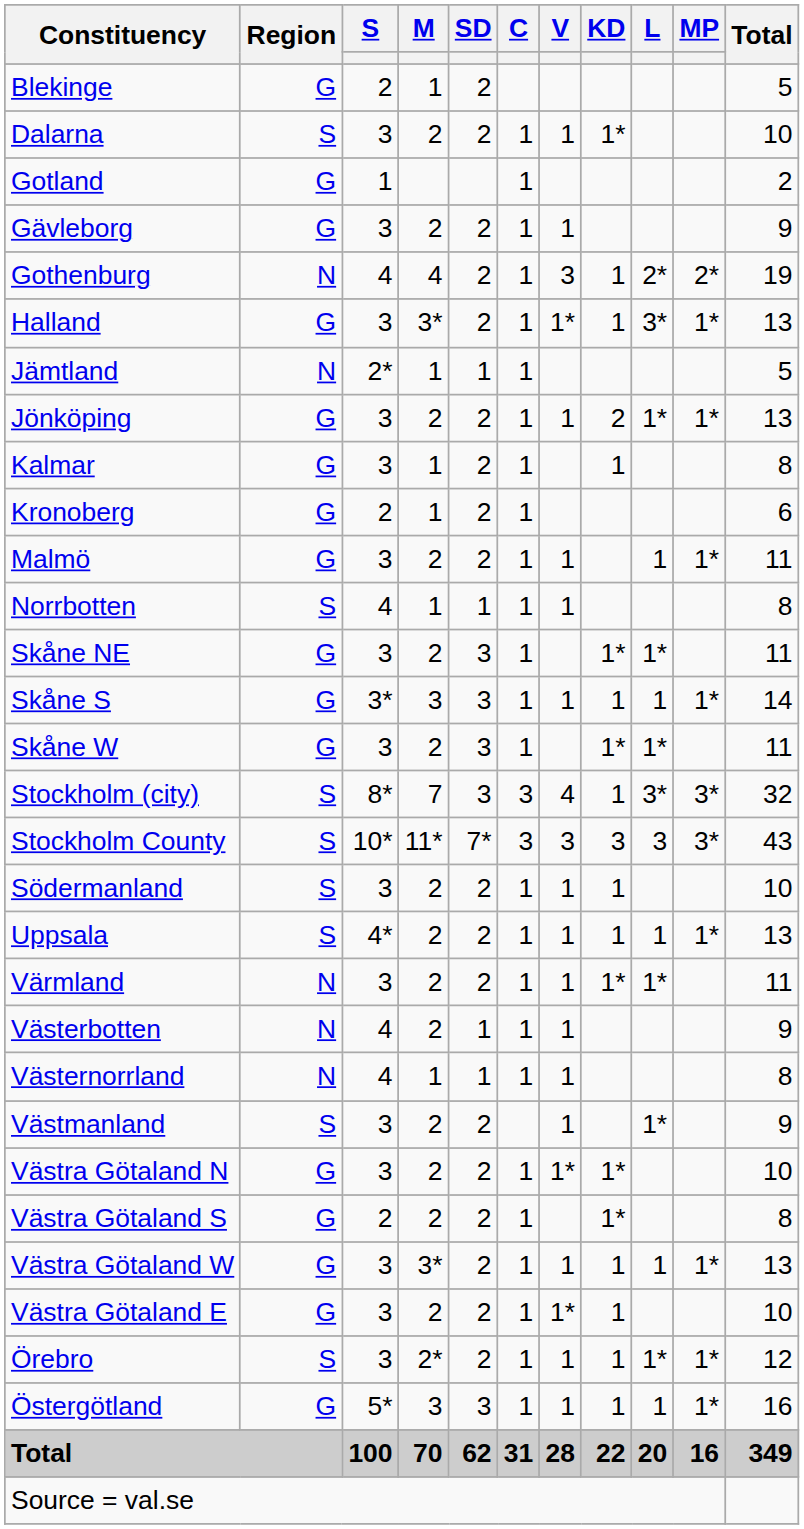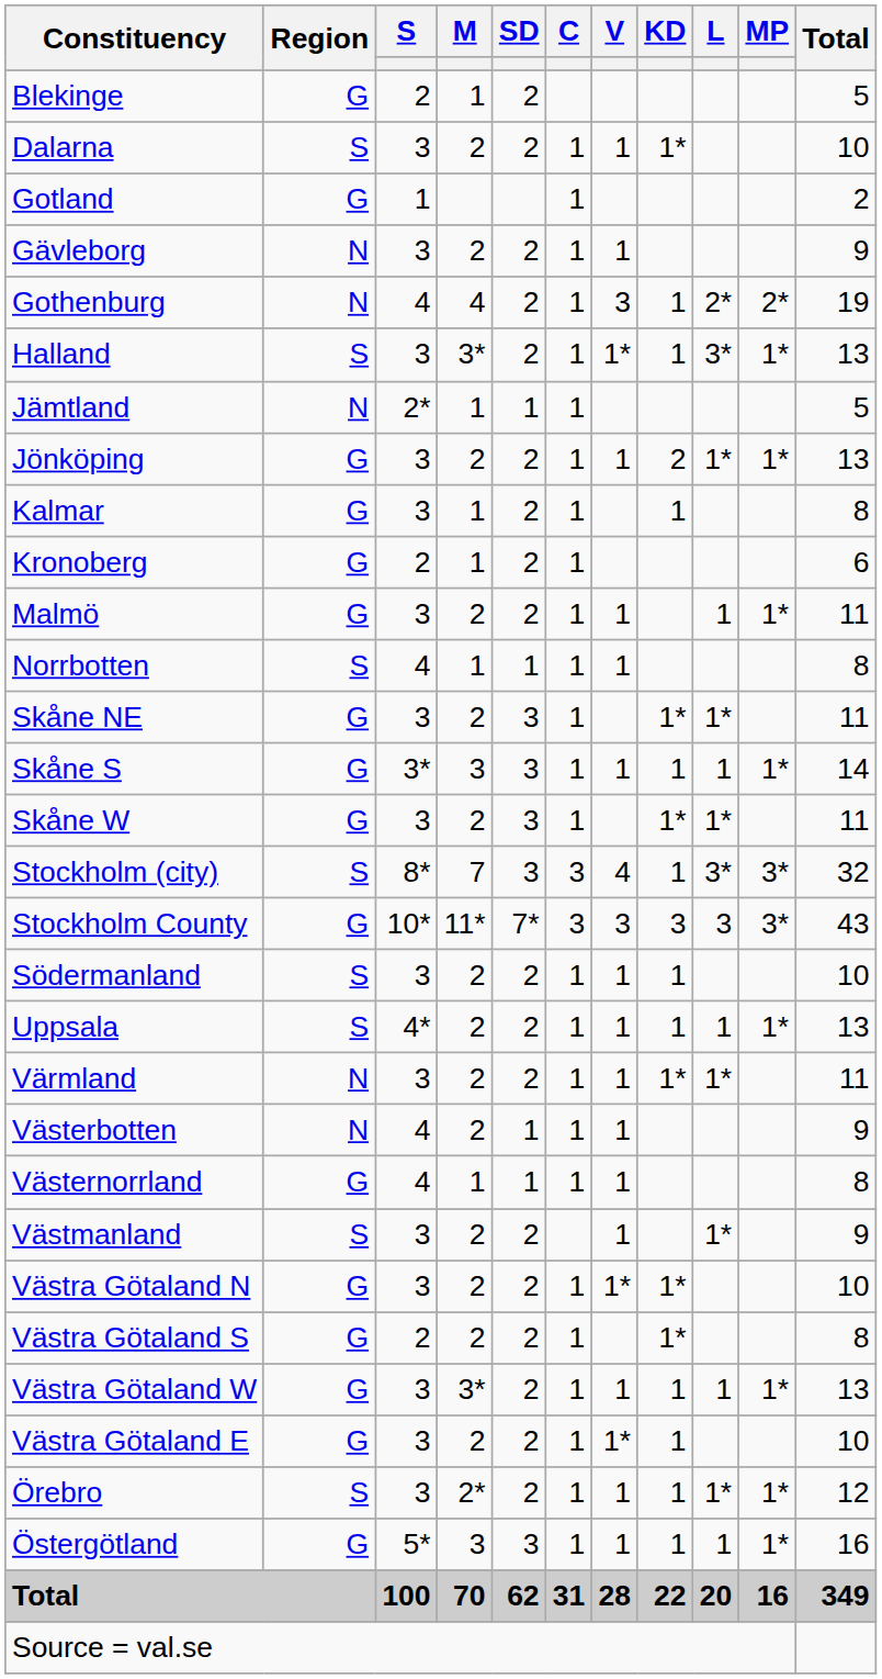Gävleborg | Region: G -> N
Halland | Region: G -> S
Stockholm County | Region: S -> G
Västernorrland | Region: N -> G
